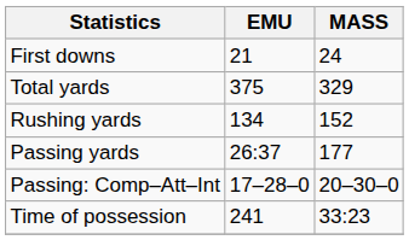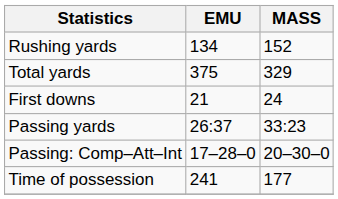rows swapped: First downs <-> Rushing yards
Passing yards | MASS: 177 -> 33:23
Time of possession | MASS: 33:23 -> 177
